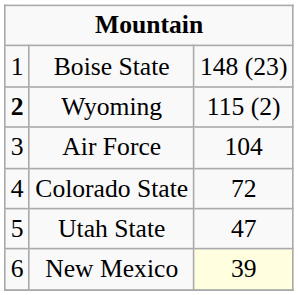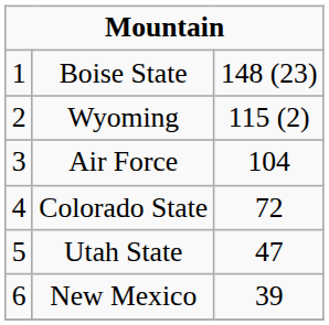Wyoming | column 1: bold -> normal
New Mexico | column 3: lightyellow background -> no background
